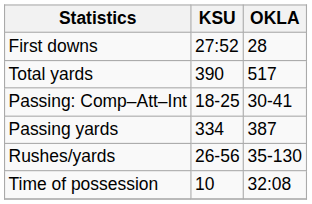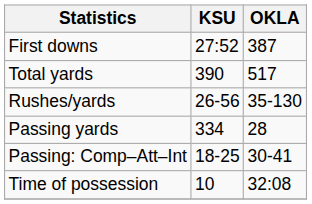First downs | OKLA: 28 -> 387
rows swapped: Rushes/yards <-> Passing: Comp–Att–Int
Passing yards | OKLA: 387 -> 28
